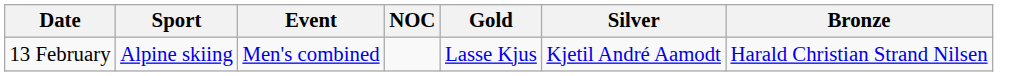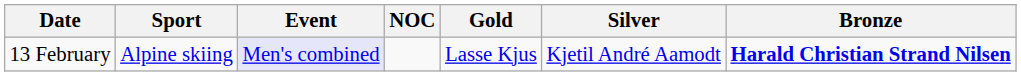row 2 | Event: no background -> lavender background
row 2 | Bronze: normal -> bold
